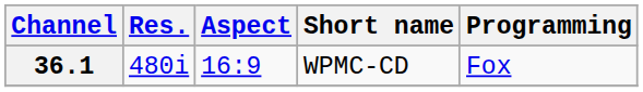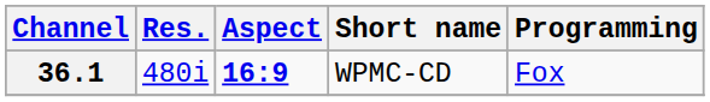36.1 | Aspect: normal -> bold
